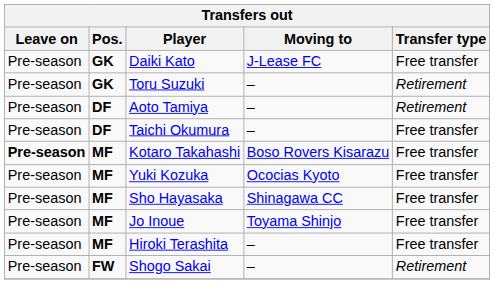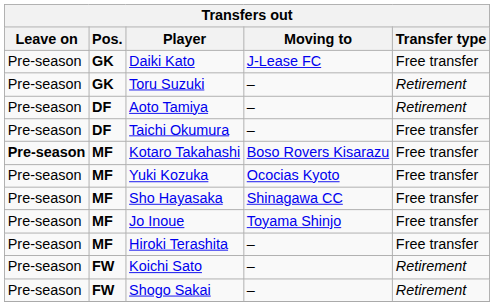+ row: Pre-season | FW | Koichi Sato | – | Retirement
